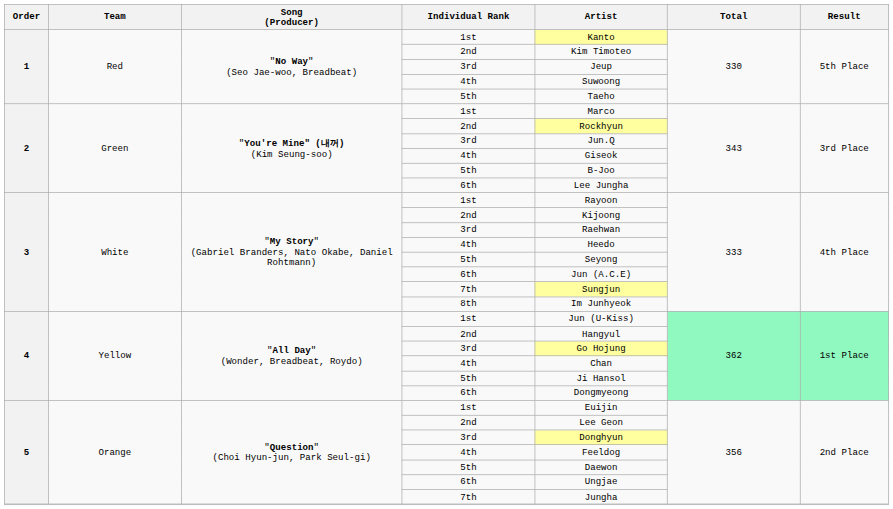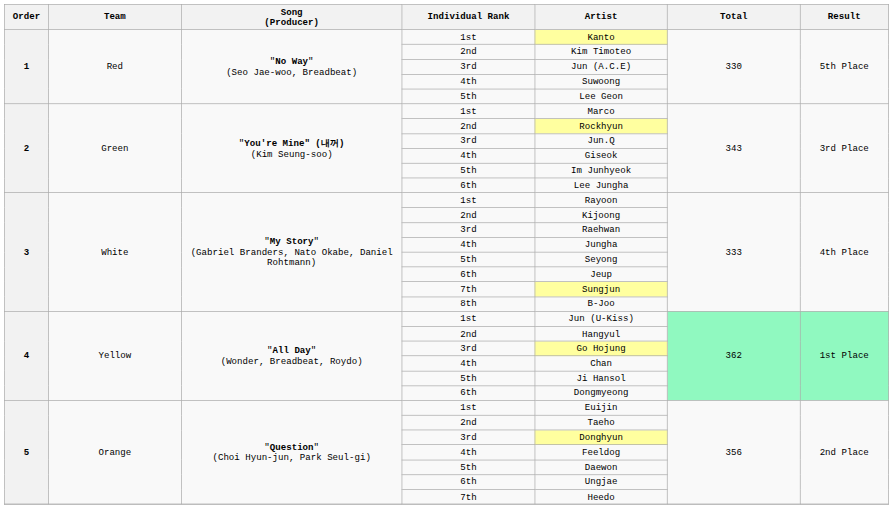1 / 3rd | Artist: Jeup -> Jun (A.C.E)
1 / 5th | Artist: Taeho -> Lee Geon
2 / 5th | Artist: B-Joo -> Im Junhyeok
3 / 4th | Artist: Heedo -> Jungha
3 / 6th | Artist: Jun (A.C.E) -> Jeup
8th | Artist: Im Junhyeok -> B-Joo
5 / 2nd | Artist: Lee Geon -> Taeho
5 / 7th | Artist: Jungha -> Heedo
